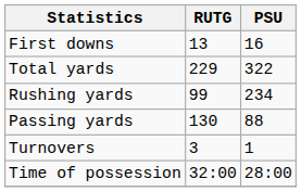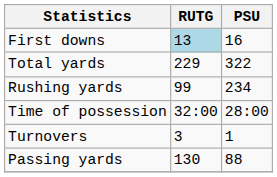First downs | RUTG: no background -> lightblue background
rows swapped: Passing yards <-> Time of possession
